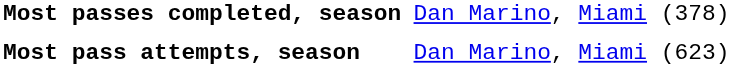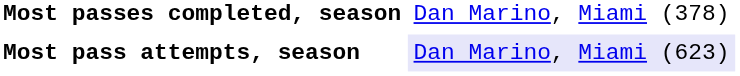Most pass attempts, season | column 2: no background -> lavender background
